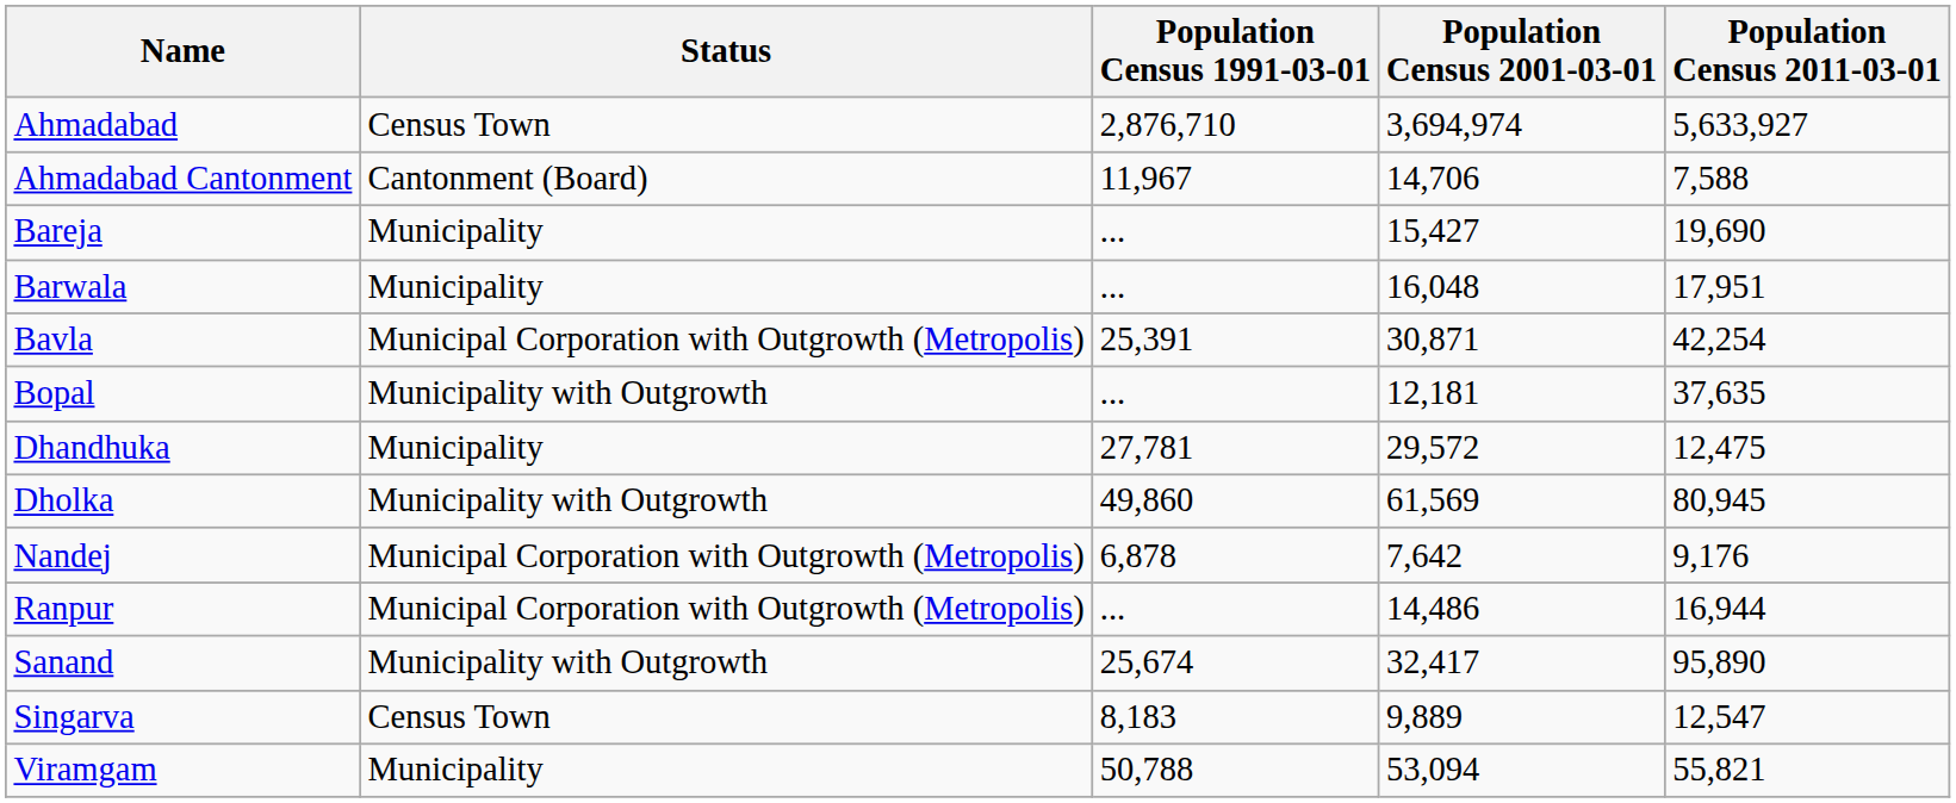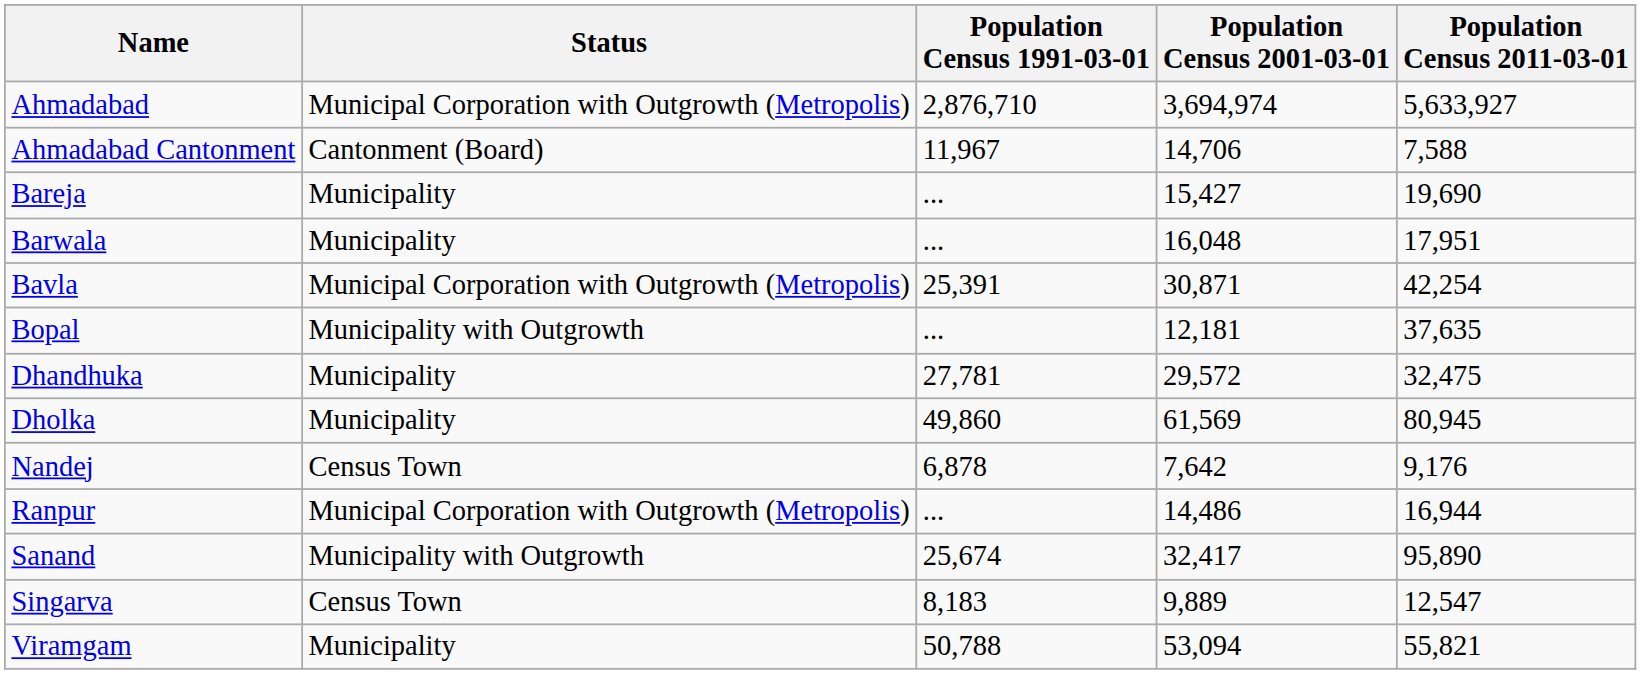Ahmadabad | Status: Census Town -> Municipal Corporation with Outgrowth (Metropolis)
Dhandhuka | Population Census 2011-03-01: 12,475 -> 32,475
Dholka | Status: Municipality with Outgrowth -> Municipality
Nandej | Status: Municipal Corporation with Outgrowth (Metropolis) -> Census Town
